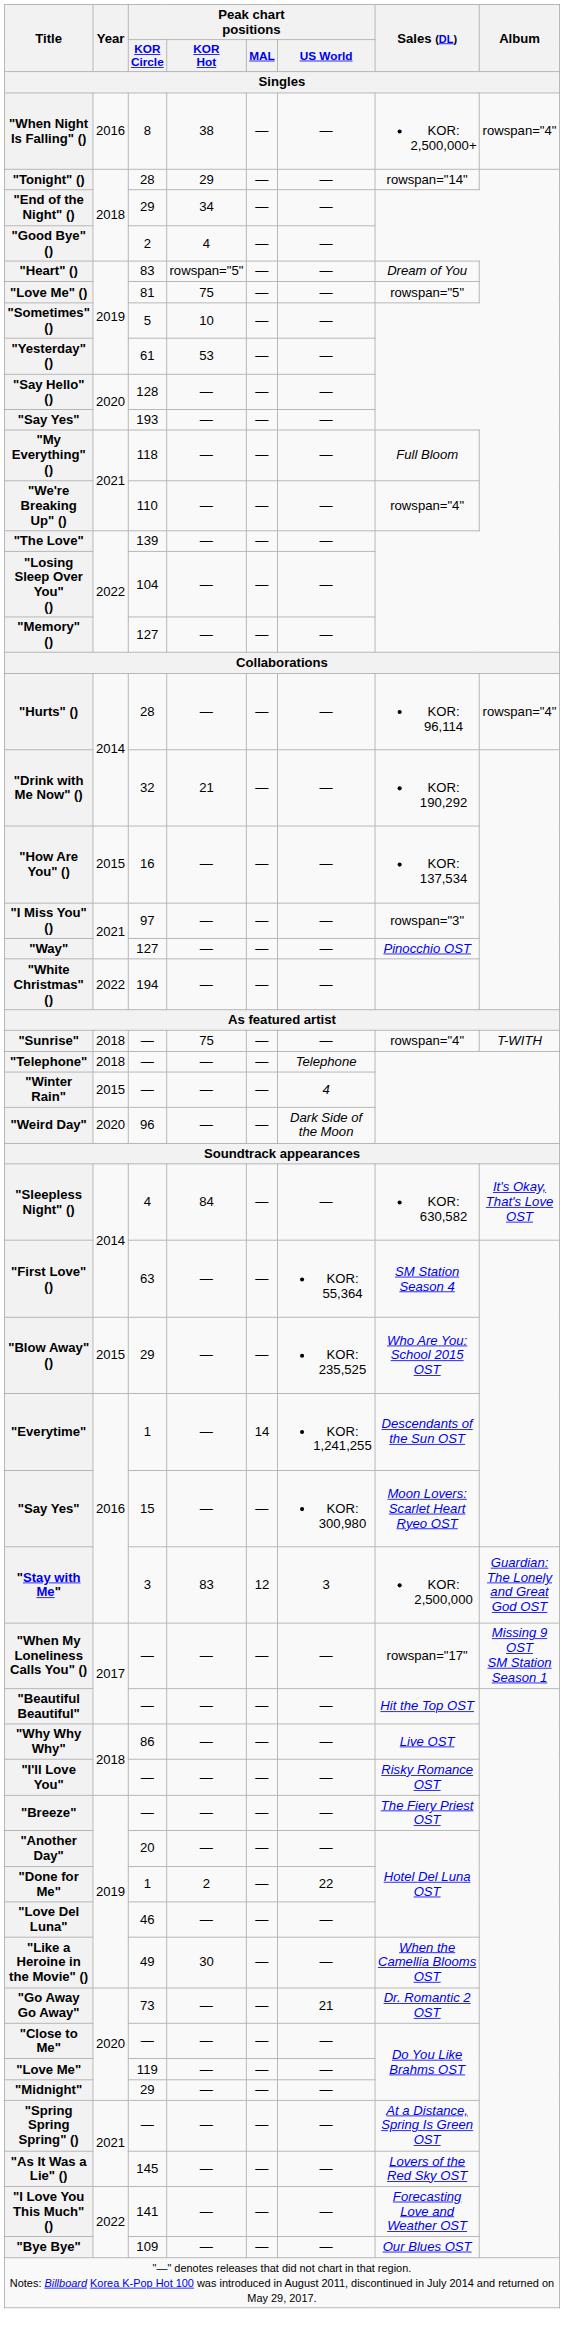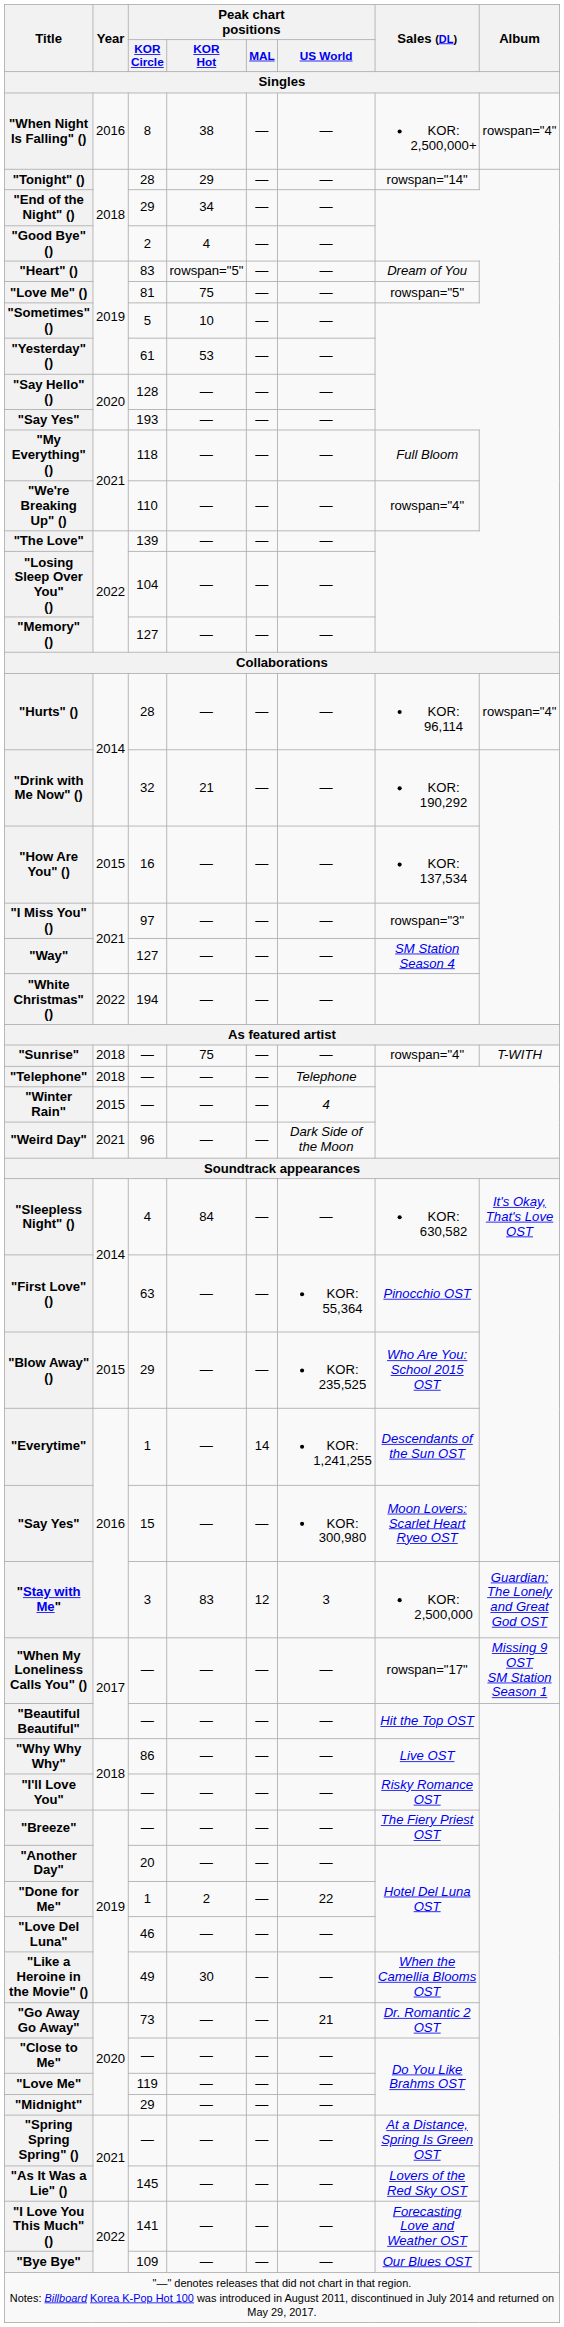"Way" | Sales (DL): Pinocchio OST -> SM Station Season 4
"Weird Day" | Year: 2020 -> 2021
"First Love" () | Sales (DL): SM Station Season 4 -> Pinocchio OST
